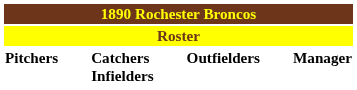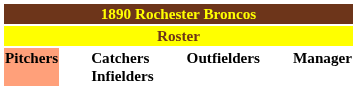Pitchers | column 1: no background -> lightsalmon background
